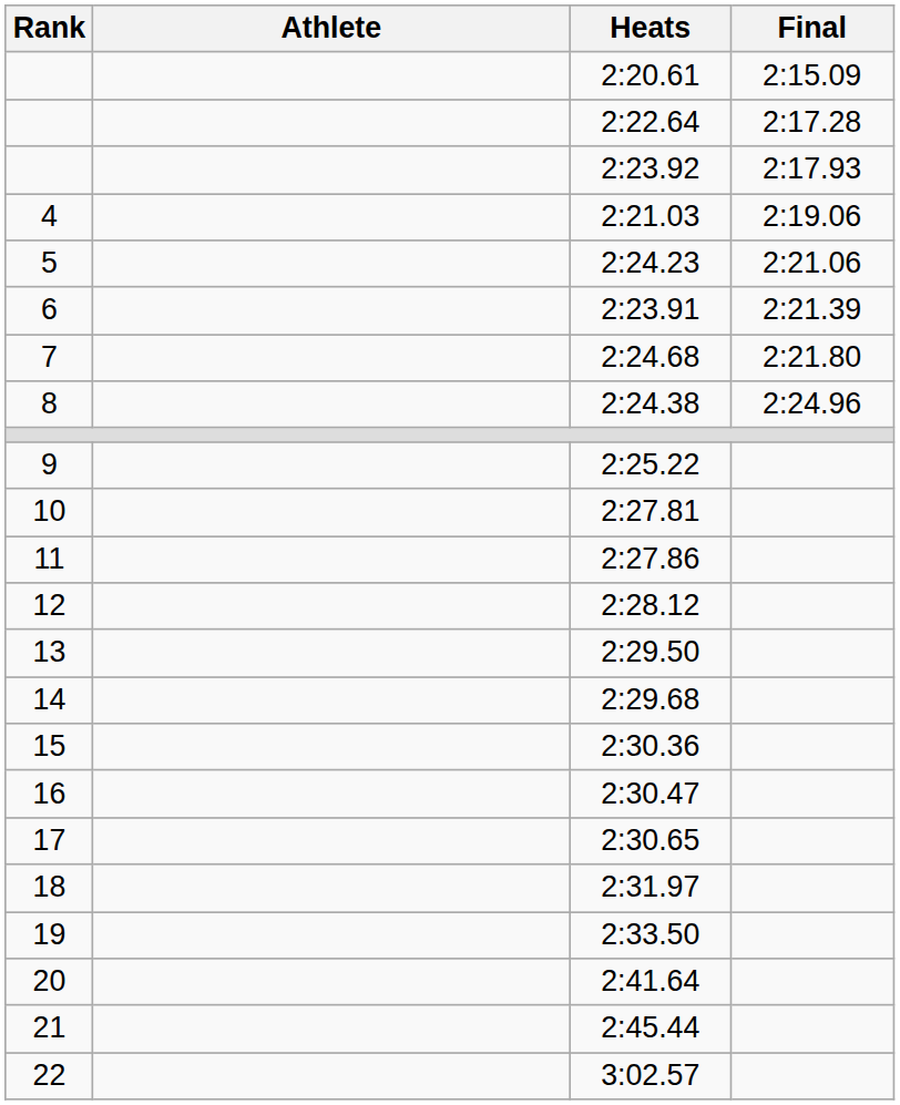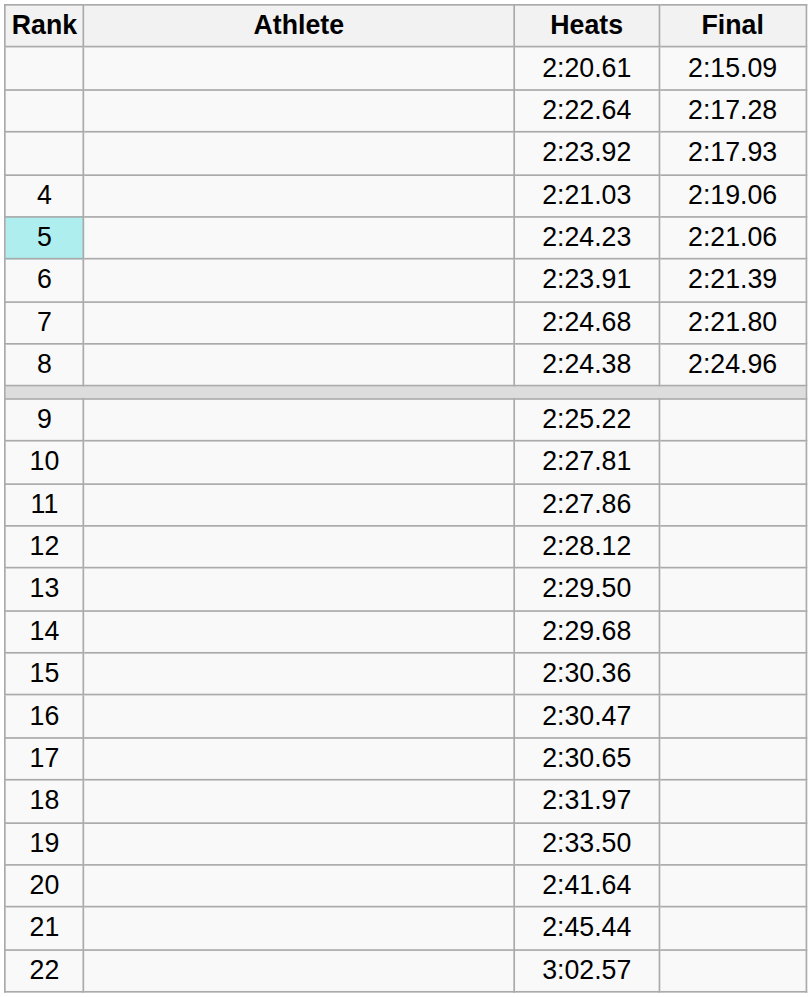2:24.23 | Rank: no background -> paleturquoise background
